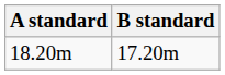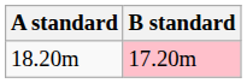18.20m | B standard: no background -> pink background
